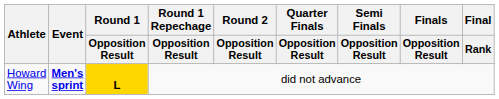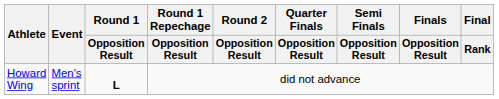Howard Wing | Event: bold -> normal
Howard Wing | Round 1 / Opposition Result: gold background -> no background
